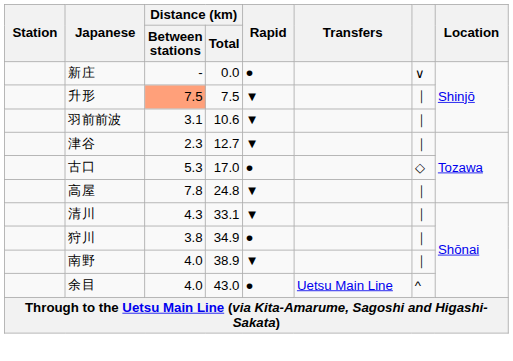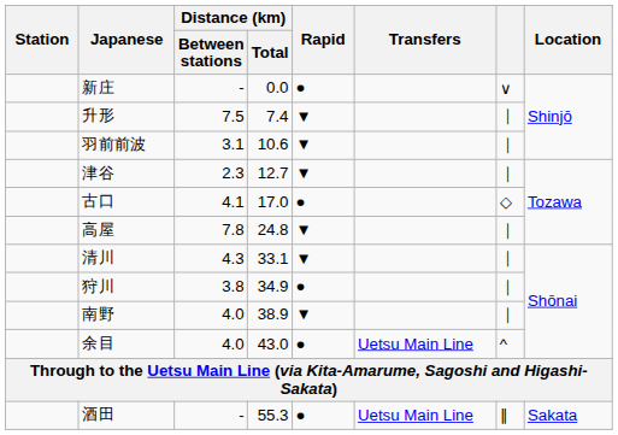升形 | Distance (km) / Between stations: lightsalmon background -> no background
升形 | Distance (km) / Total: 7.5 -> 7.4
古口 | Distance (km) / Between stations: 5.3 -> 4.1
+ row: 酒田 | - | 55.3 | ● | Uetsu Main Line | ∥ | Sakata
